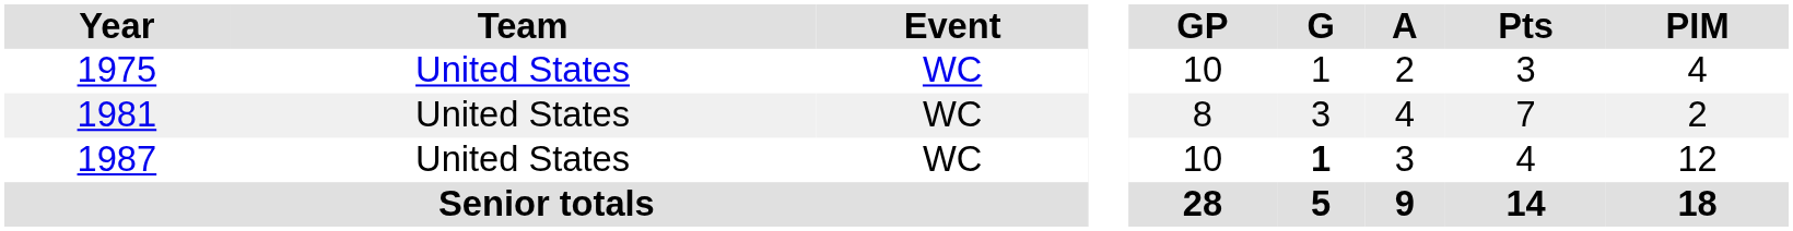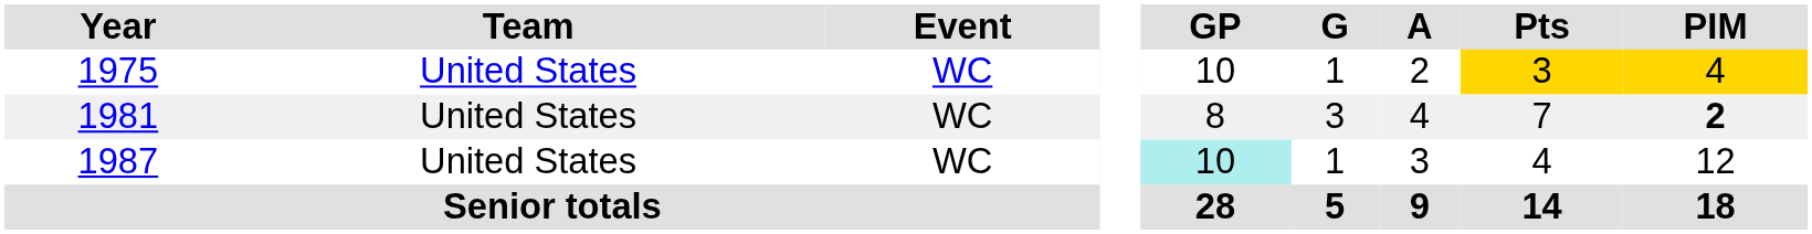1975 | Pts: no background -> gold background
1975 | PIM: no background -> gold background
1981 | PIM: normal -> bold
1987 | GP: no background -> paleturquoise background
1987 | G: bold -> normal
